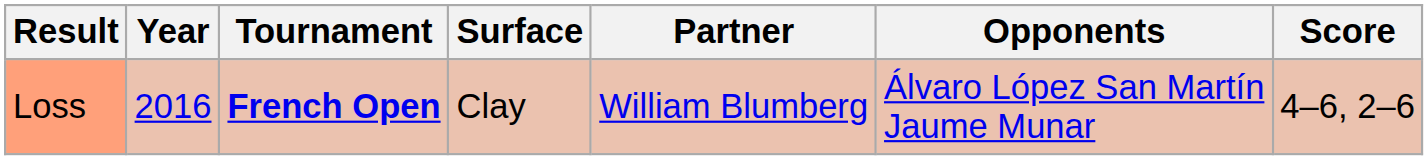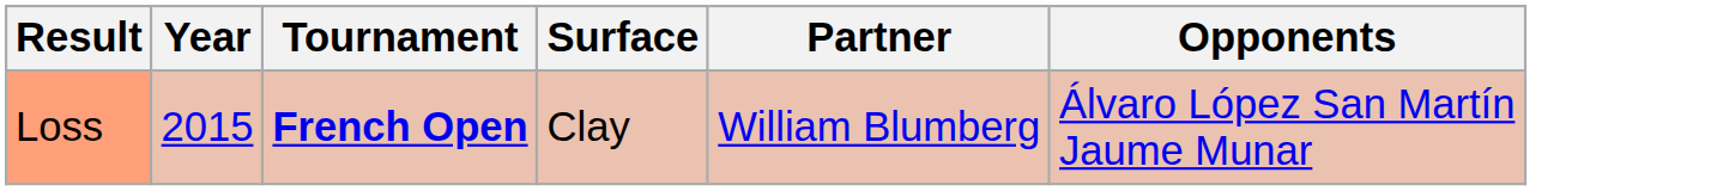- column: Score | 4–6, 2–6
Loss | Year: 2016 -> 2015
